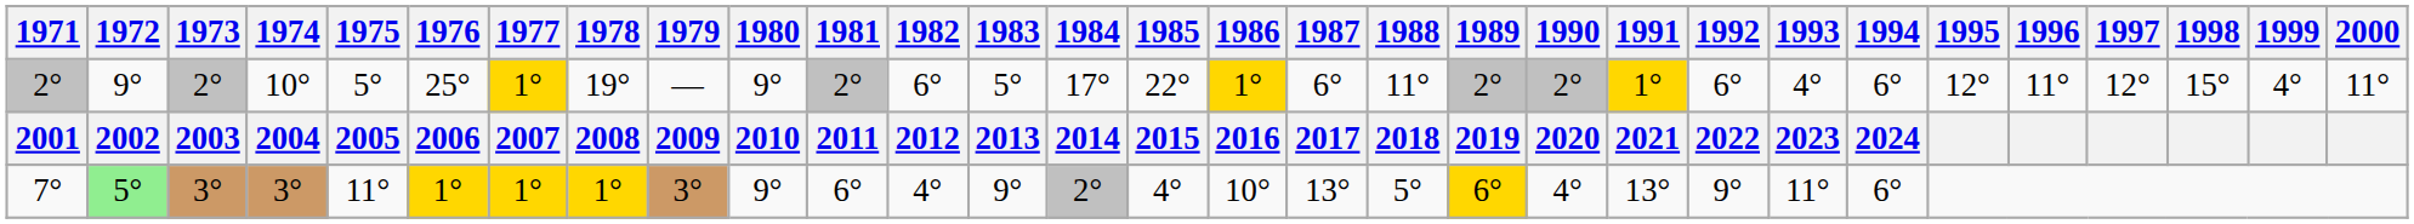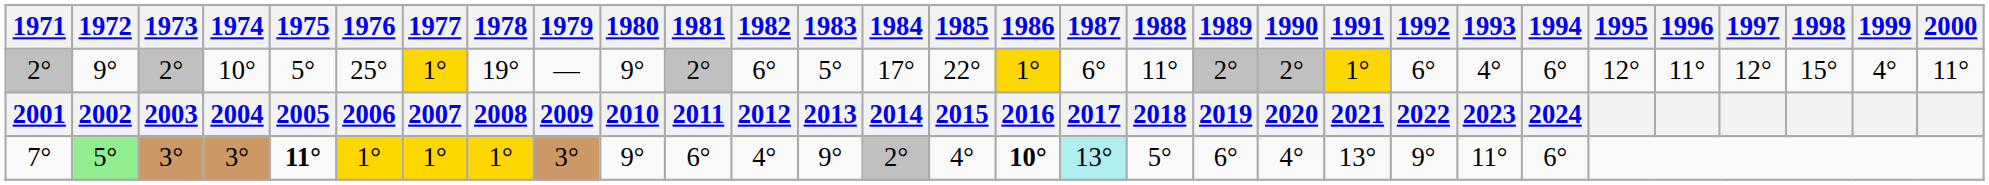7° | 1975: normal -> bold
7° | 1986: normal -> bold
7° | 1987: no background -> paleturquoise background
7° | 1989: gold background -> no background
